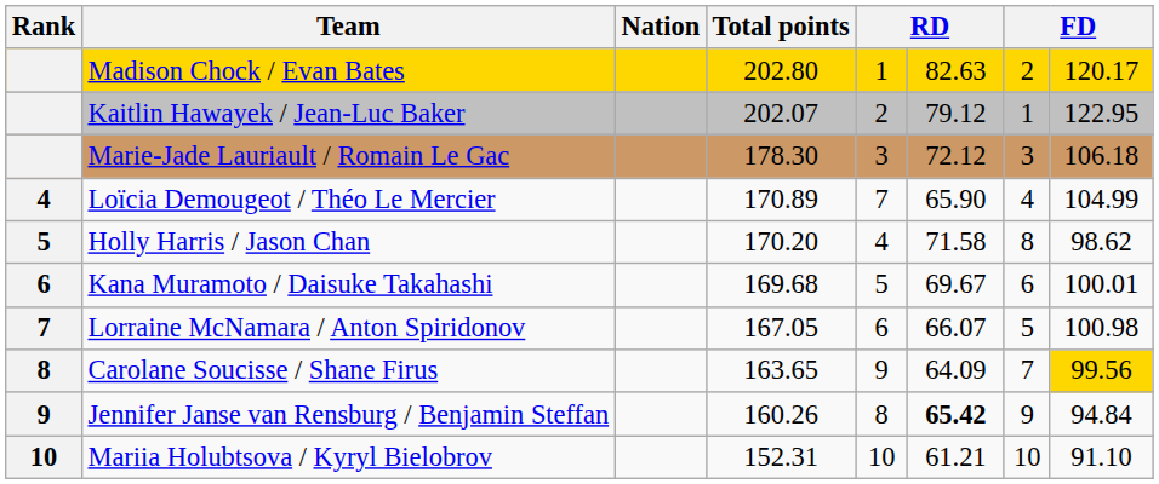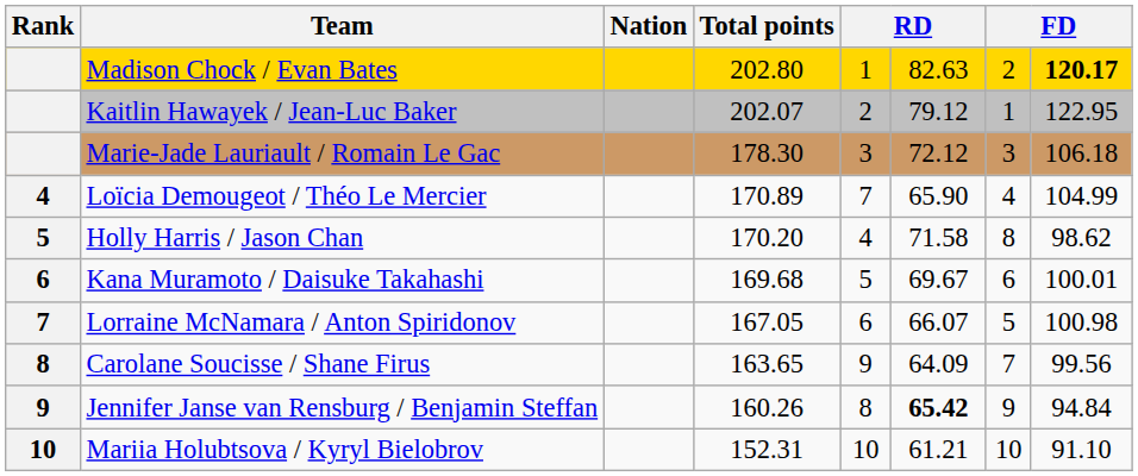Madison Chock / Evan Bates | column 8: normal -> bold
Carolane Soucisse / Shane Firus | column 8: gold background -> no background
